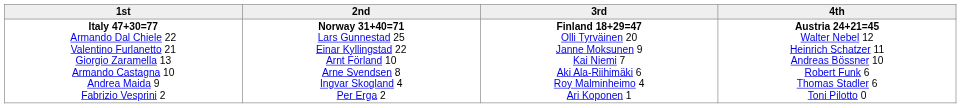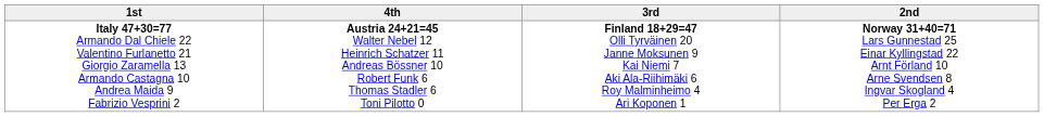columns swapped: 2nd <-> 4th
